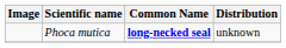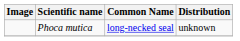Phoca mutica | Common Name: bold -> normal
